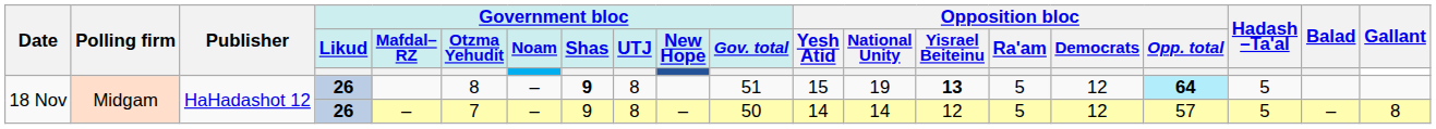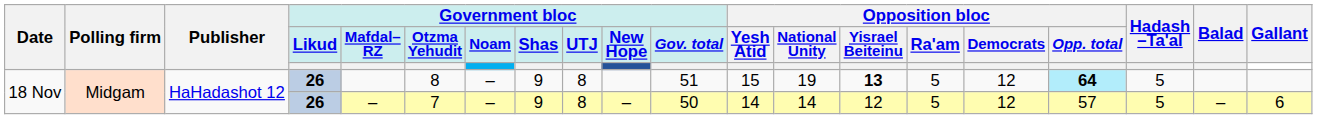row 4 | Government bloc / Shas: bold -> normal
row 5 | Gallant: 8 -> 6
